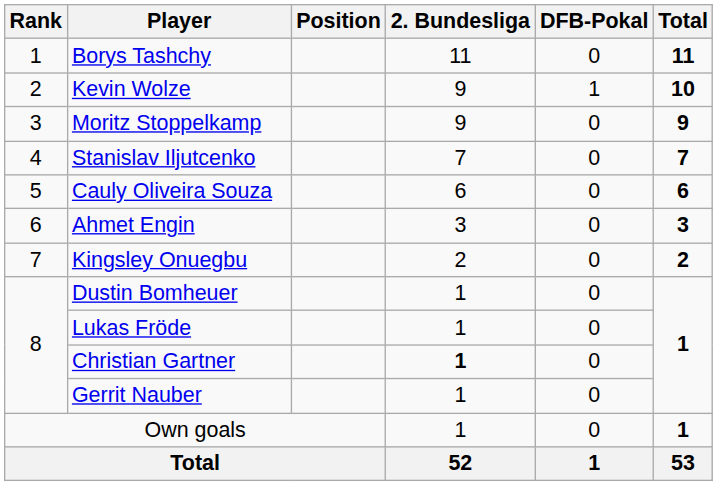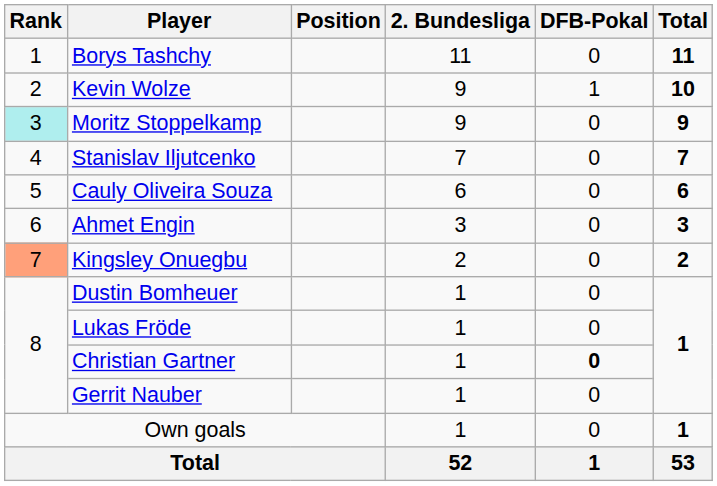Moritz Stoppelkamp | Rank: no background -> paleturquoise background
Kingsley Onuegbu | Rank: no background -> lightsalmon background
Christian Gartner | 2. Bundesliga: bold -> normal
Christian Gartner | DFB-Pokal: normal -> bold
